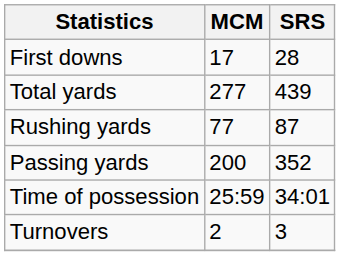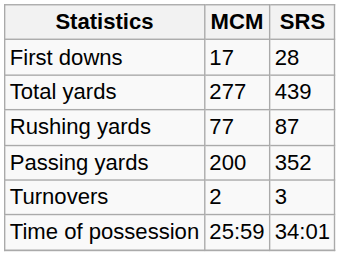rows swapped: Turnovers <-> Time of possession
